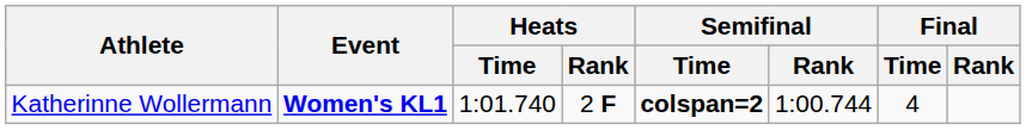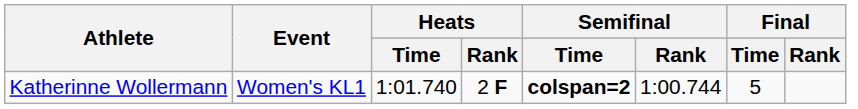Katherinne Wollermann | Event: bold -> normal
Katherinne Wollermann | Final / Time: 4 -> 5
